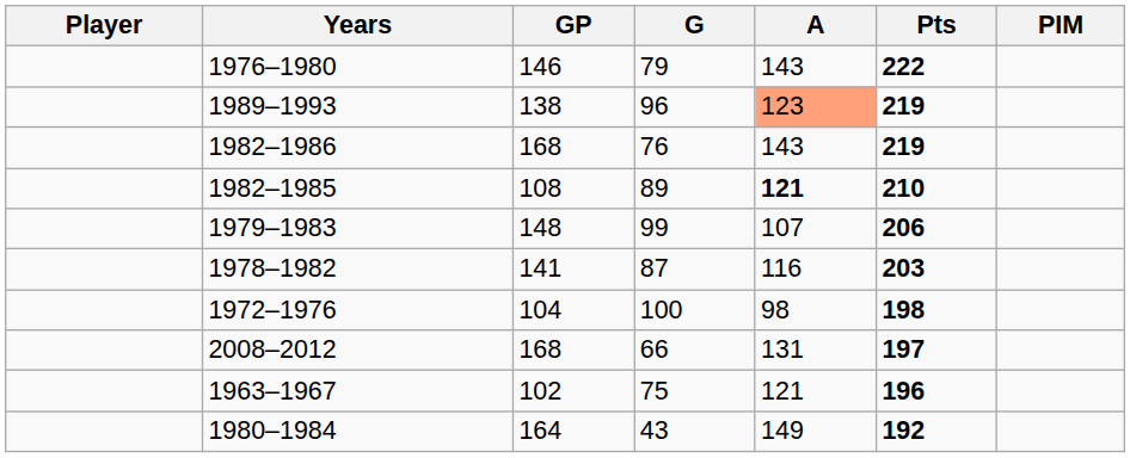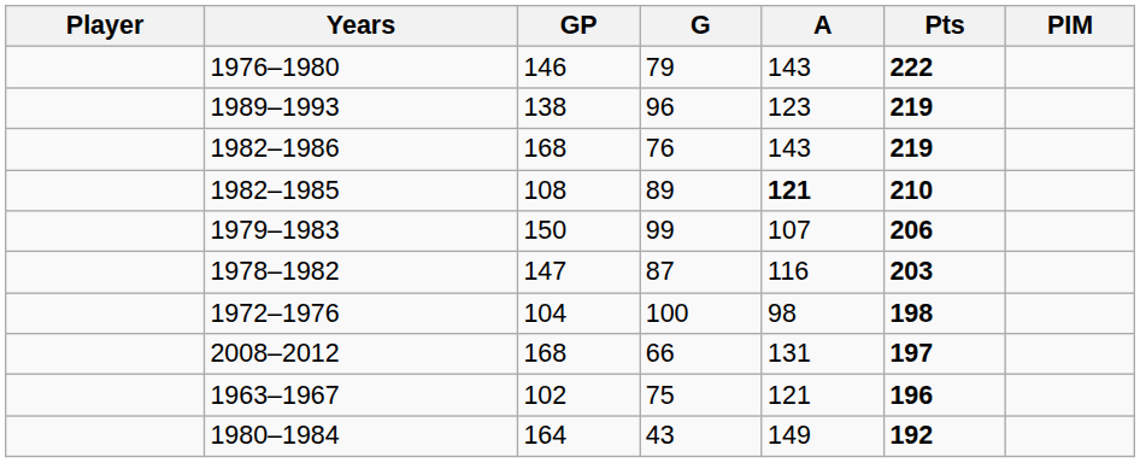1989–1993 | A: lightsalmon background -> no background
1979–1983 | GP: 148 -> 150
1978–1982 | GP: 141 -> 147
